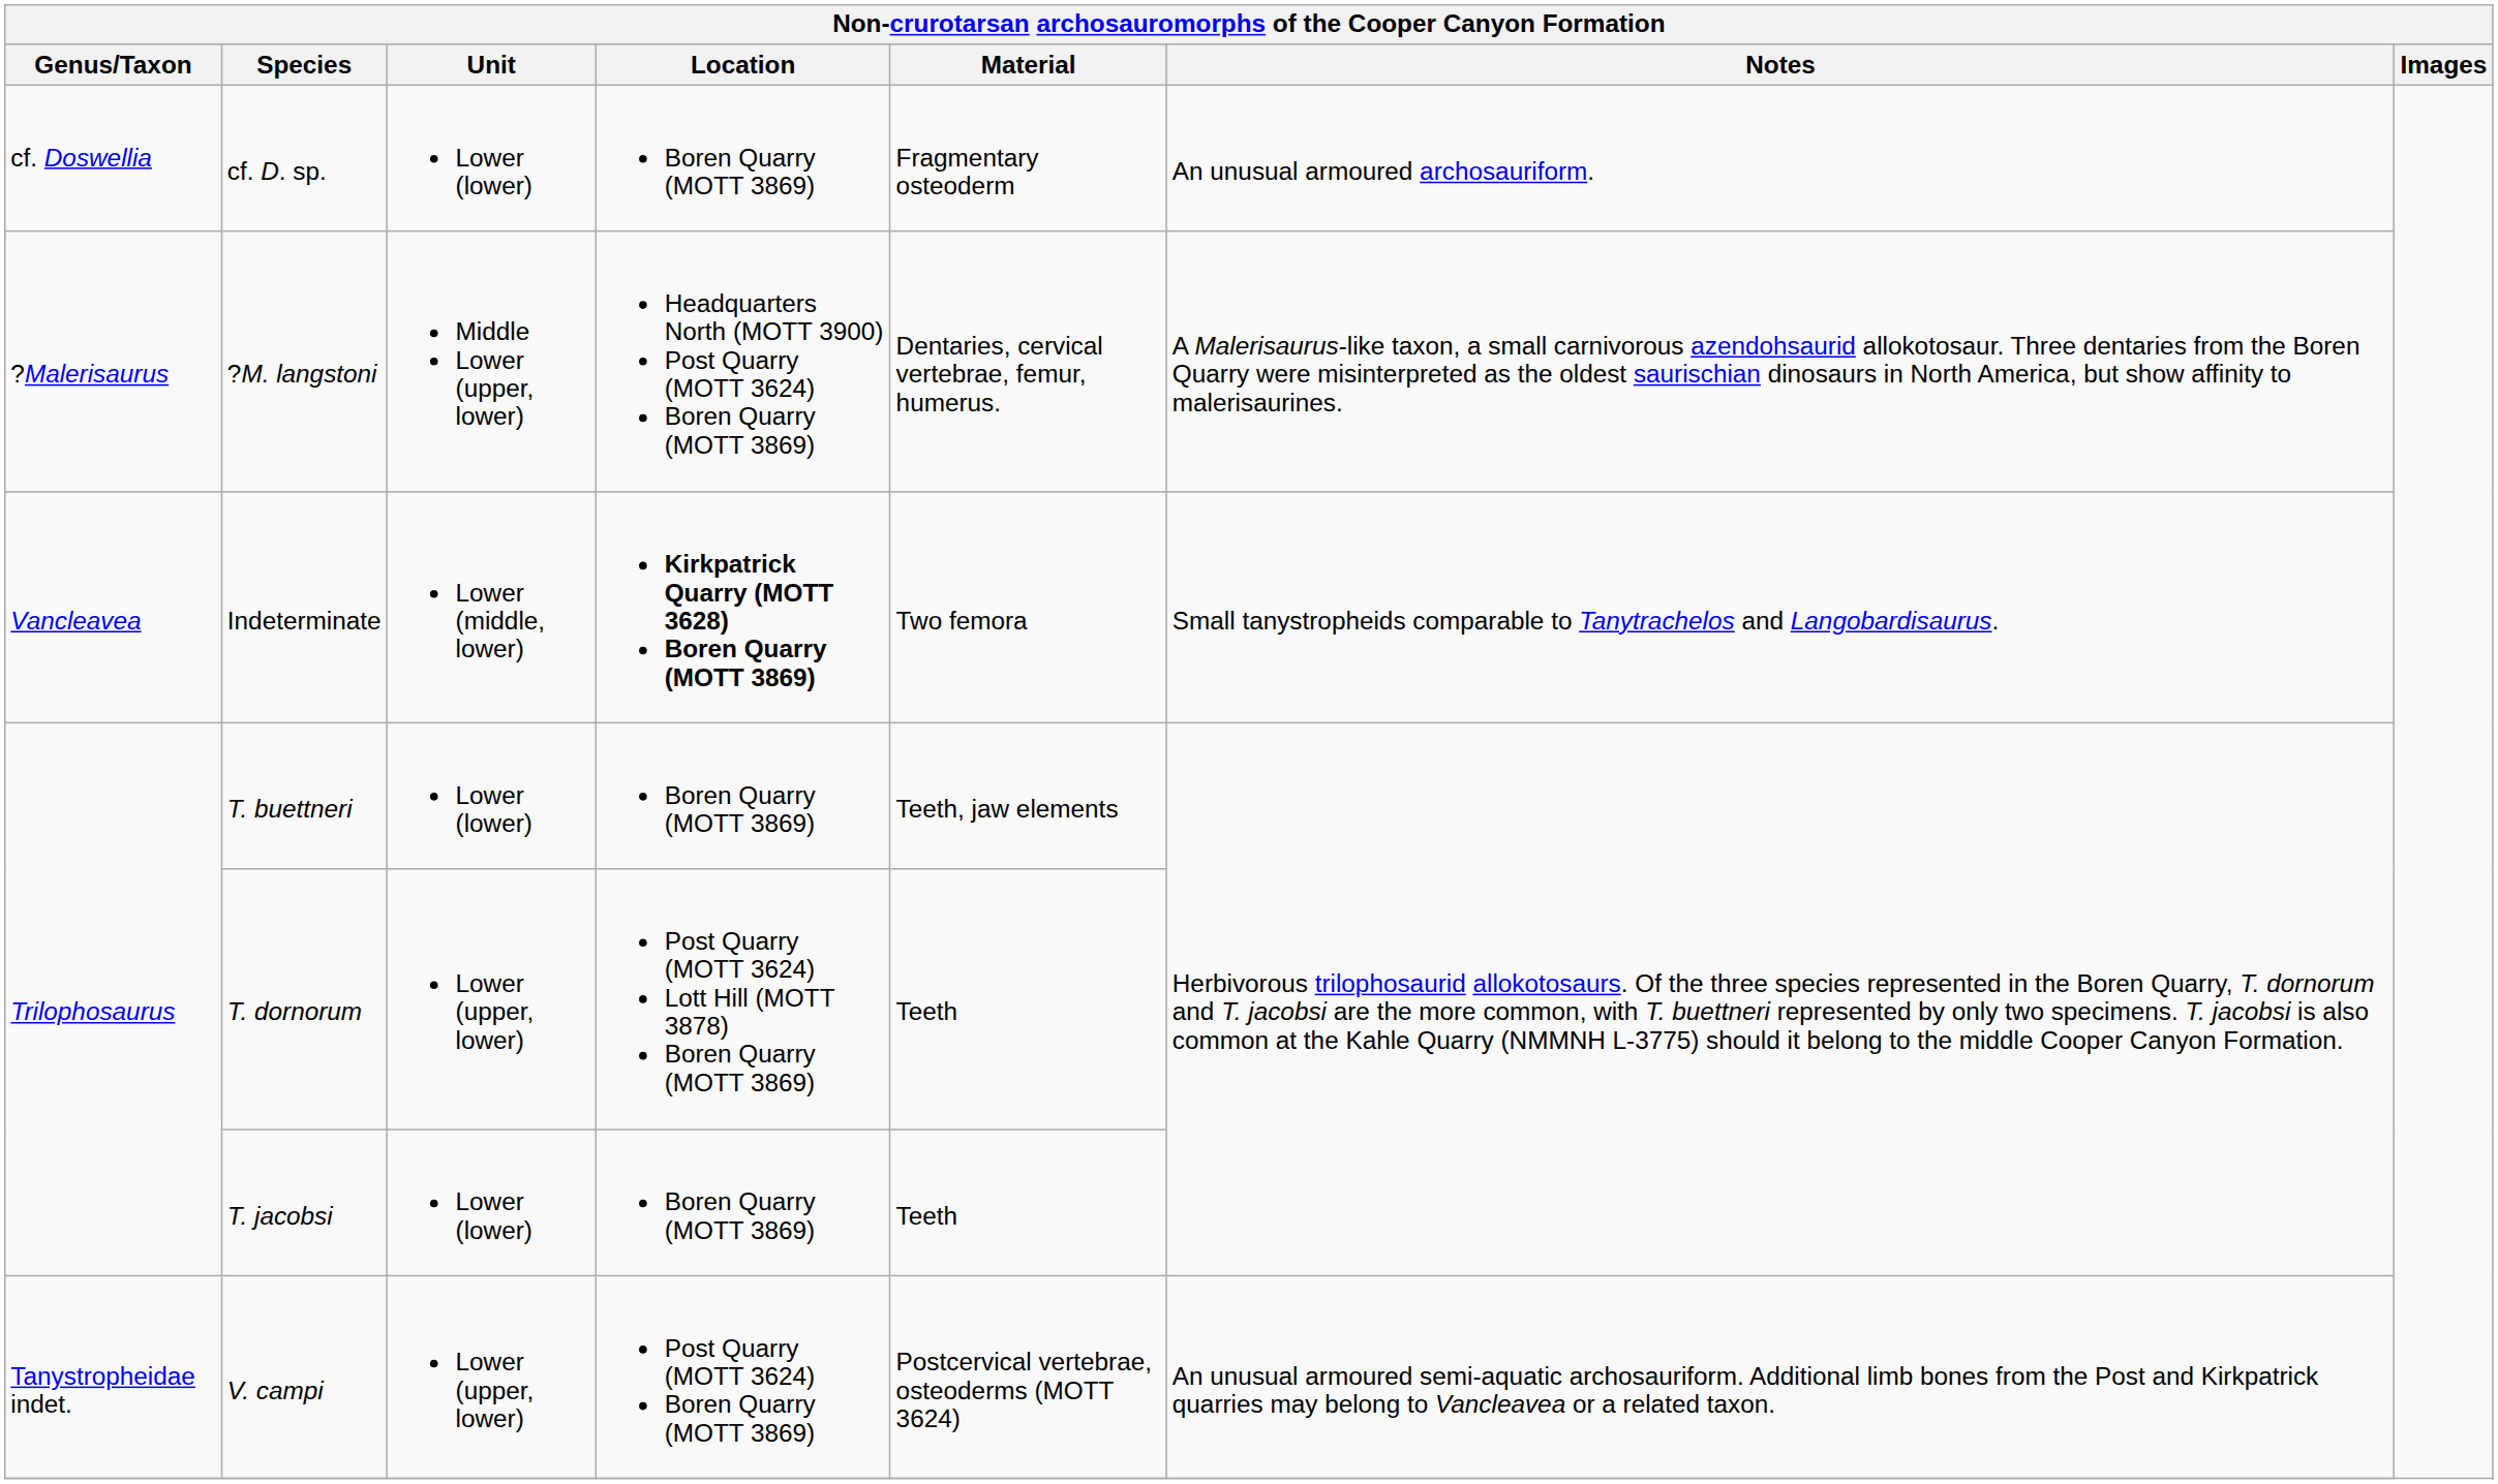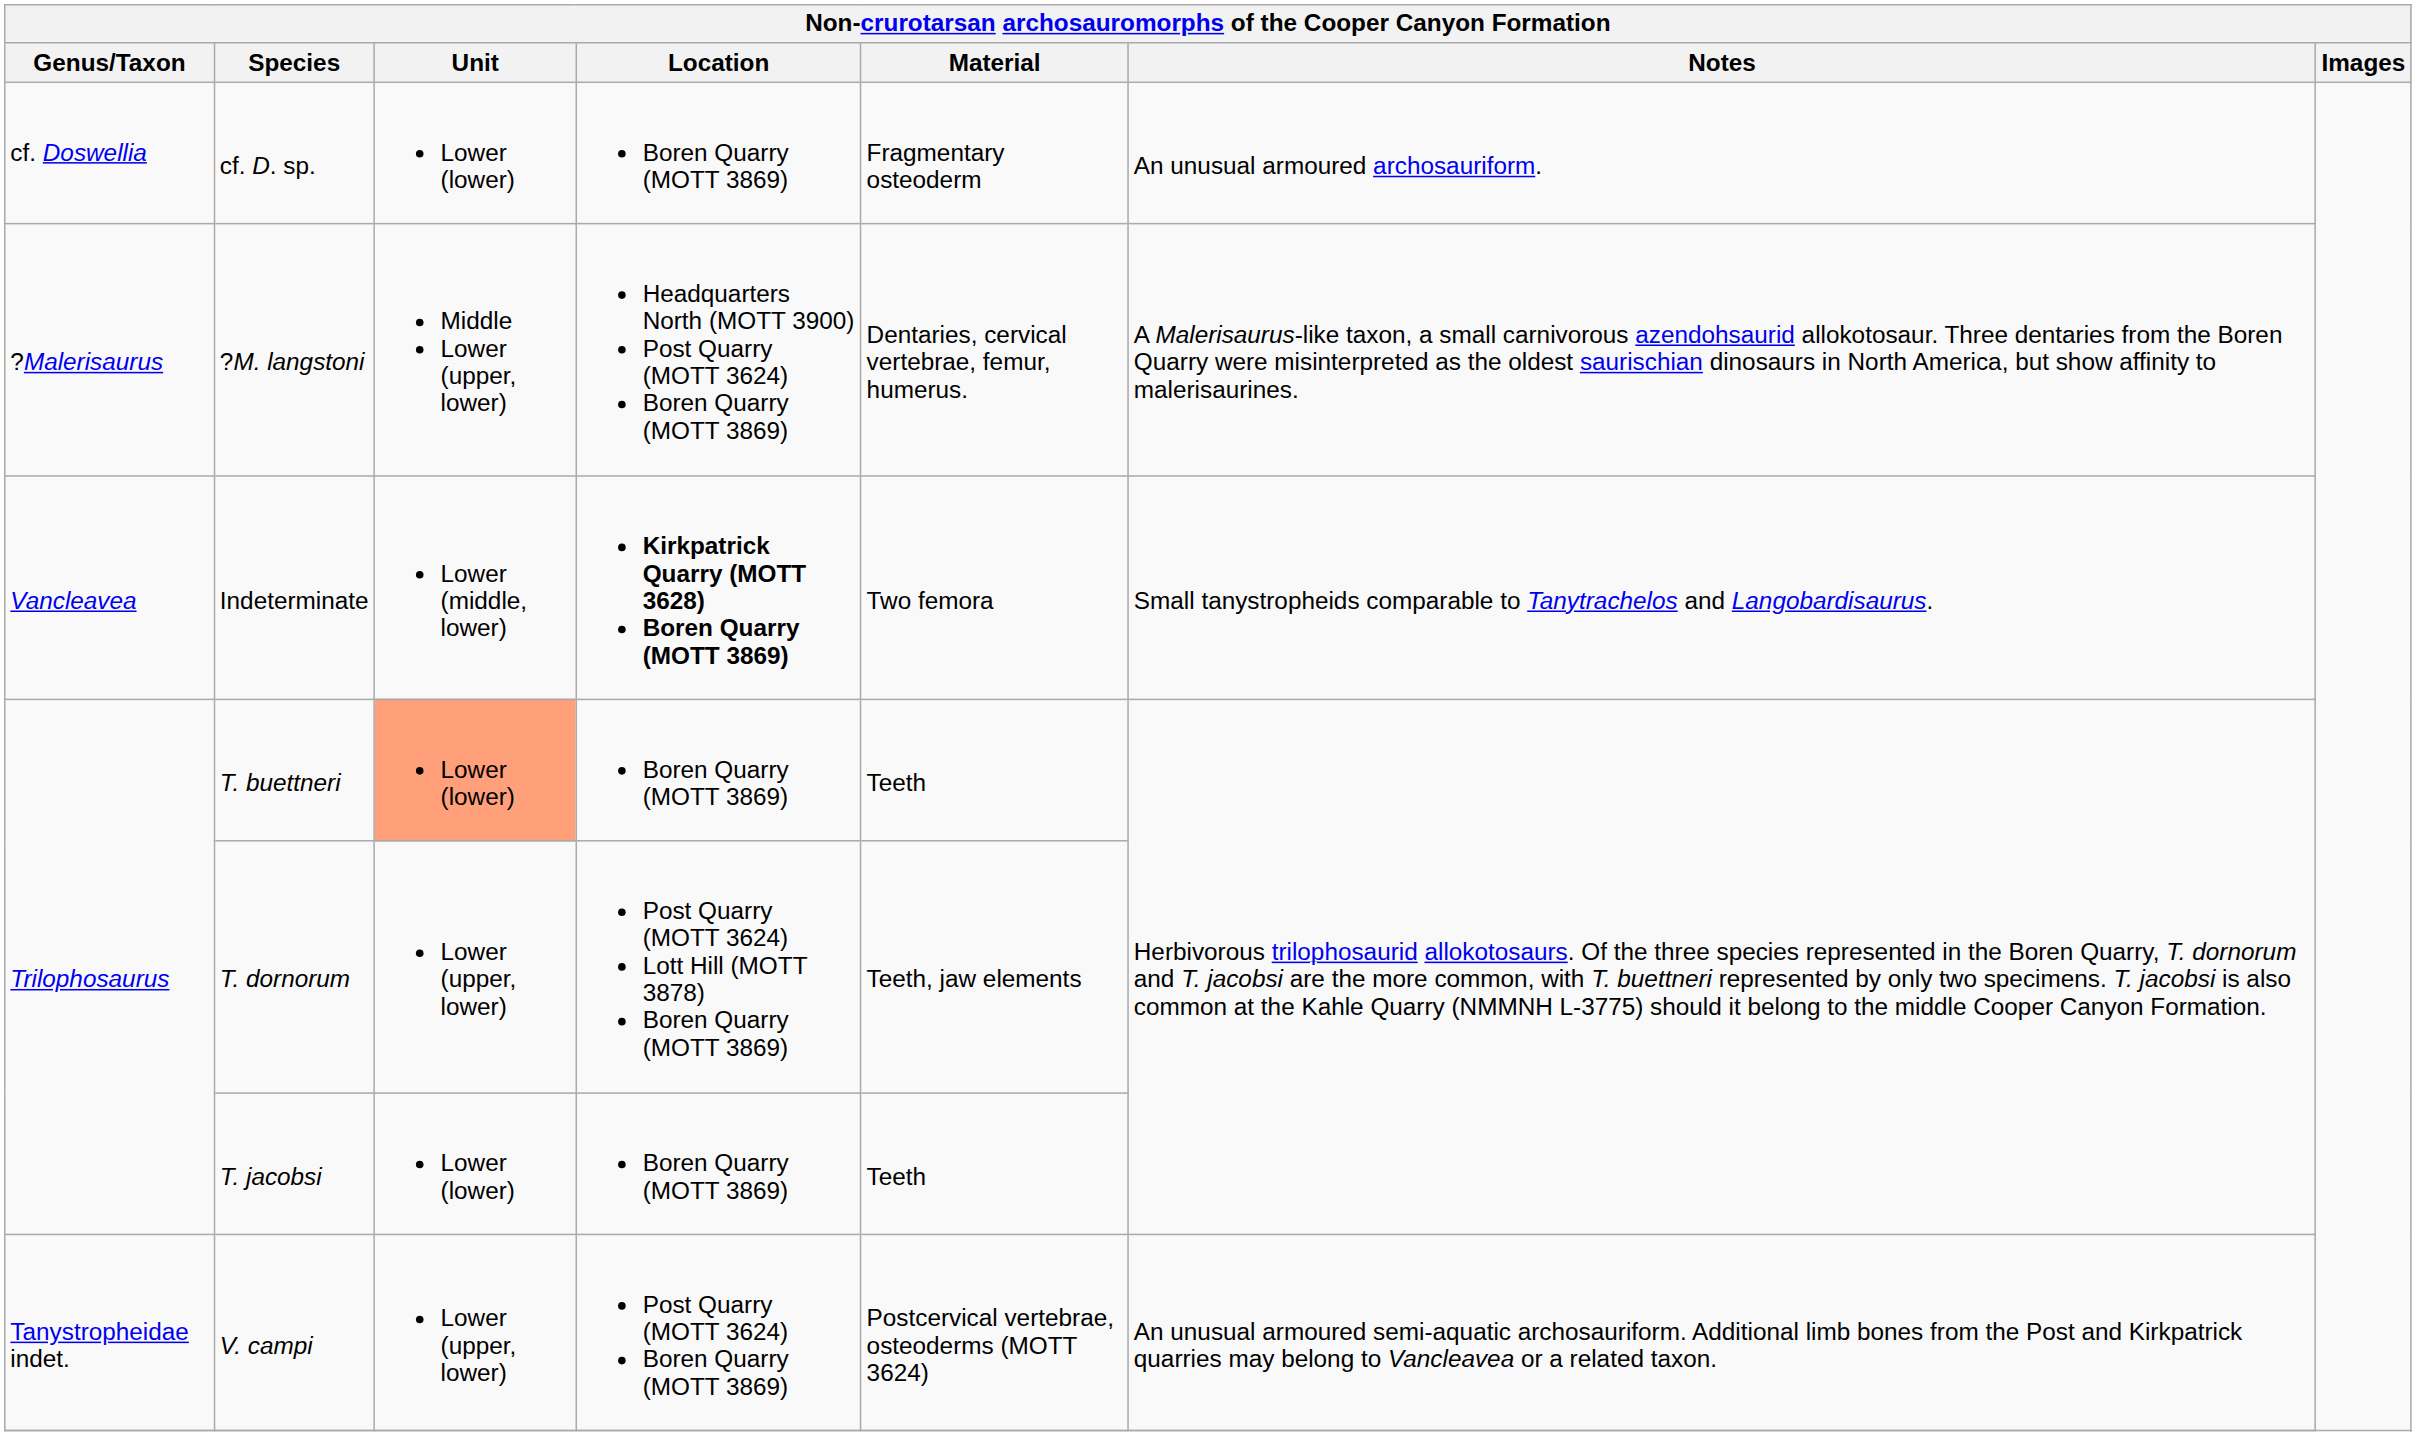T. buettneri | Unit: no background -> lightsalmon background
T. buettneri | Material: Teeth, jaw elements -> Teeth
T. dornorum | Material: Teeth -> Teeth, jaw elements
